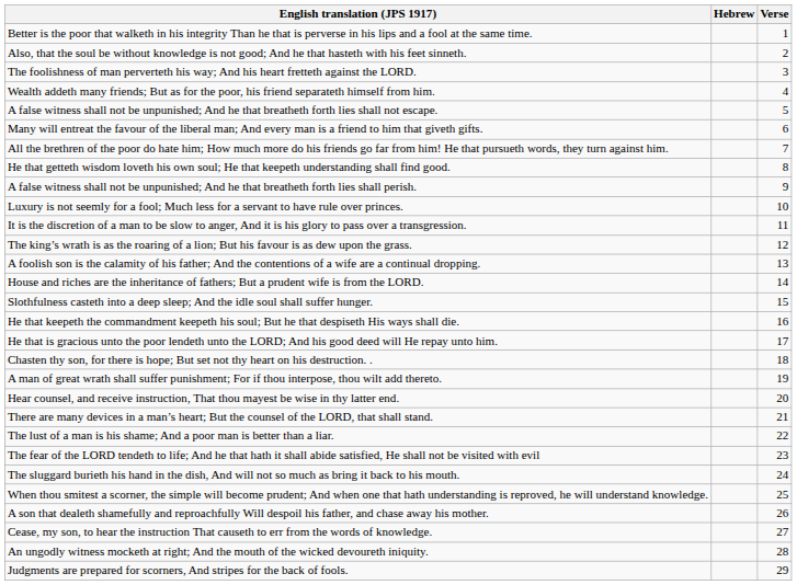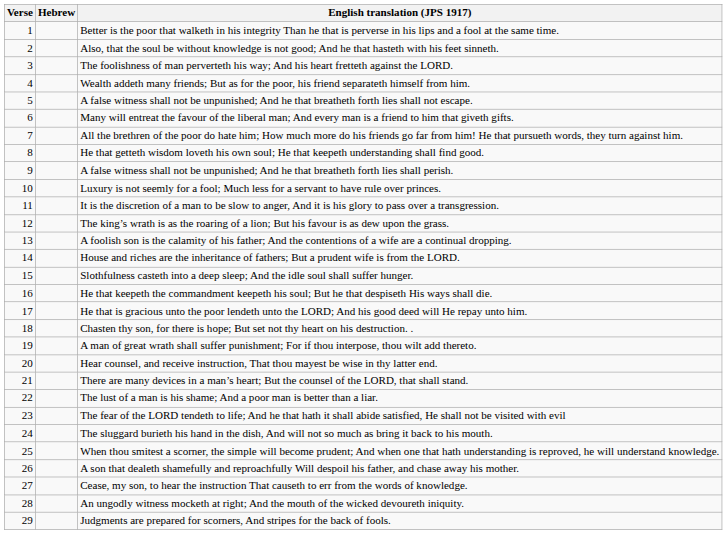columns swapped: Verse <-> English translation (JPS 1917)
